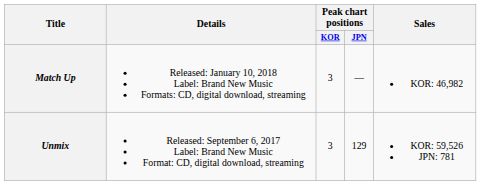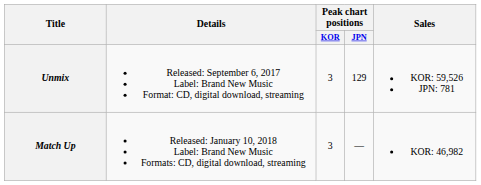rows swapped: Unmix <-> Match Up
